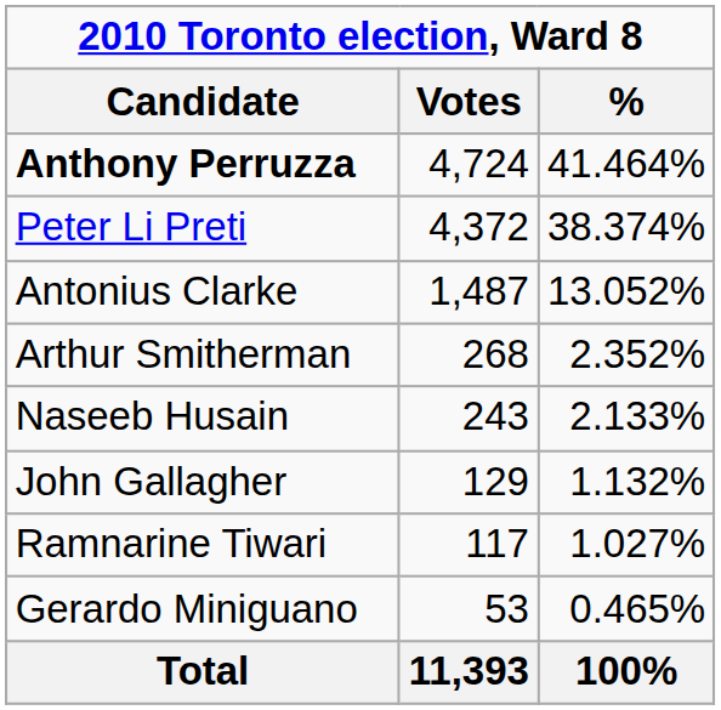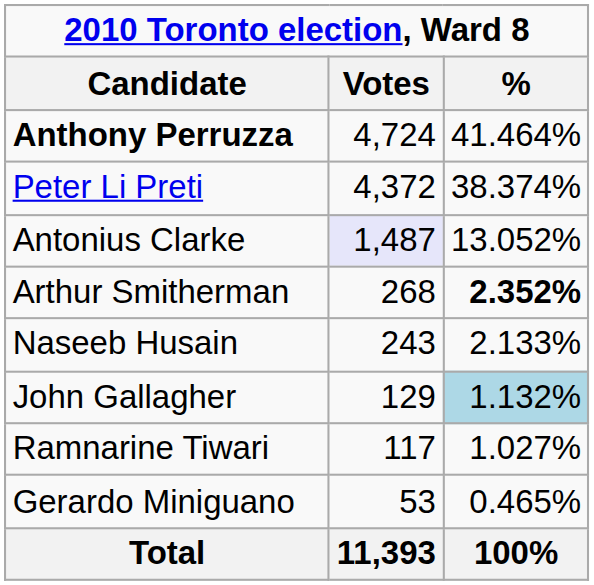Antonius Clarke | Votes: no background -> lavender background
Arthur Smitherman | %: normal -> bold
John Gallagher | %: no background -> lightblue background
